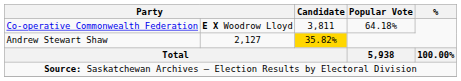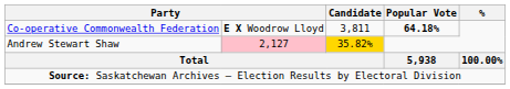Co-operative Commonwealth Federation | Popular Vote: normal -> bold
Andrew Stewart Shaw | column 2: no background -> pink background
